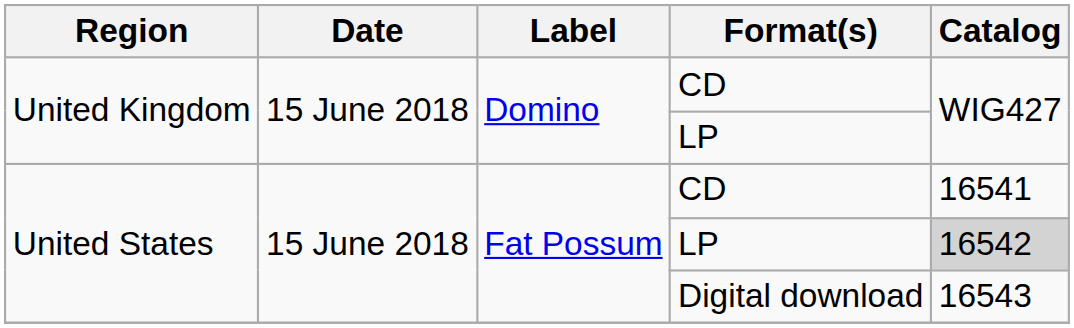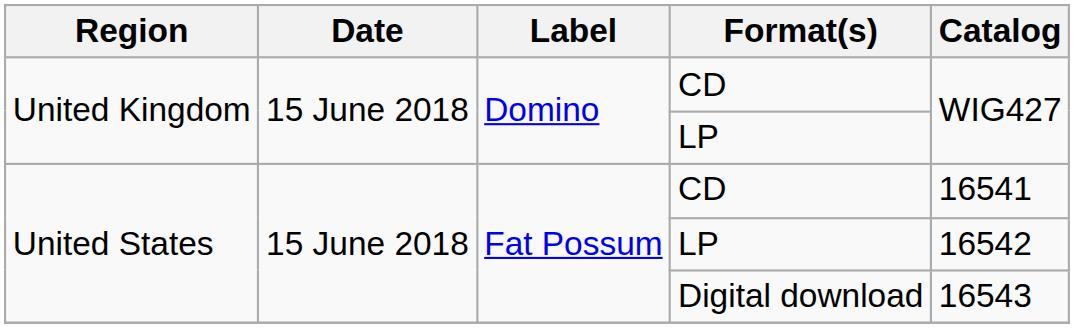United States / LP | Catalog: lightgrey background -> no background
